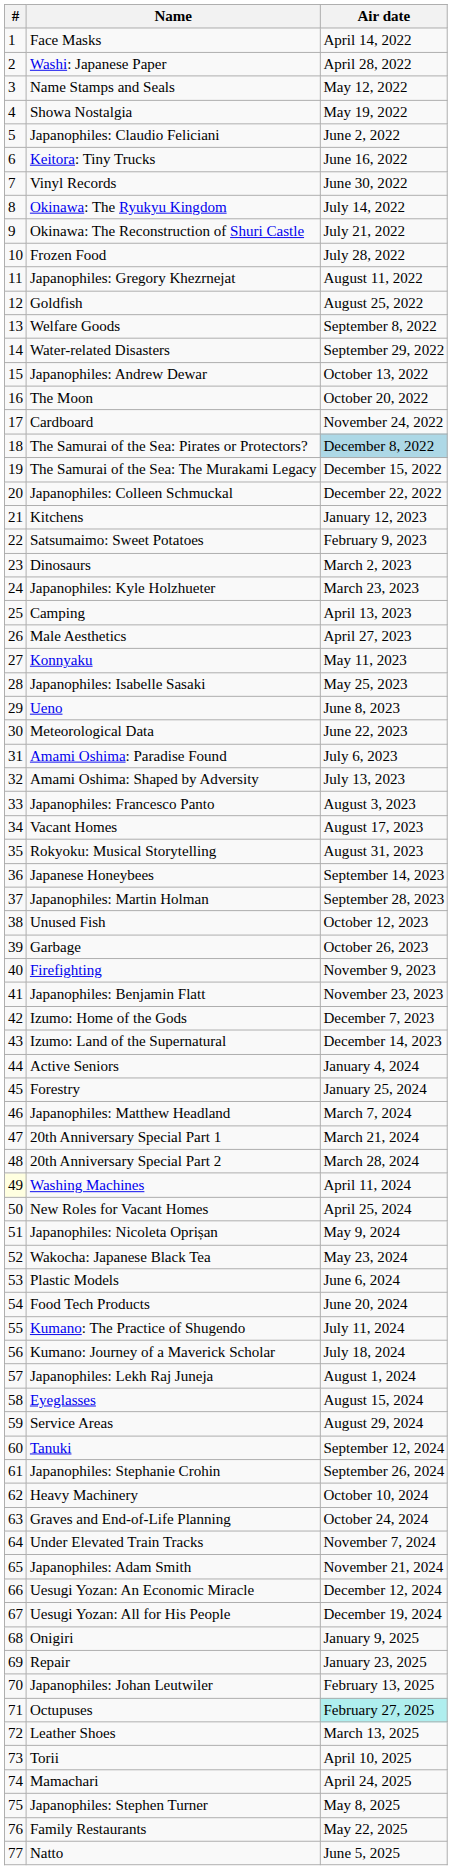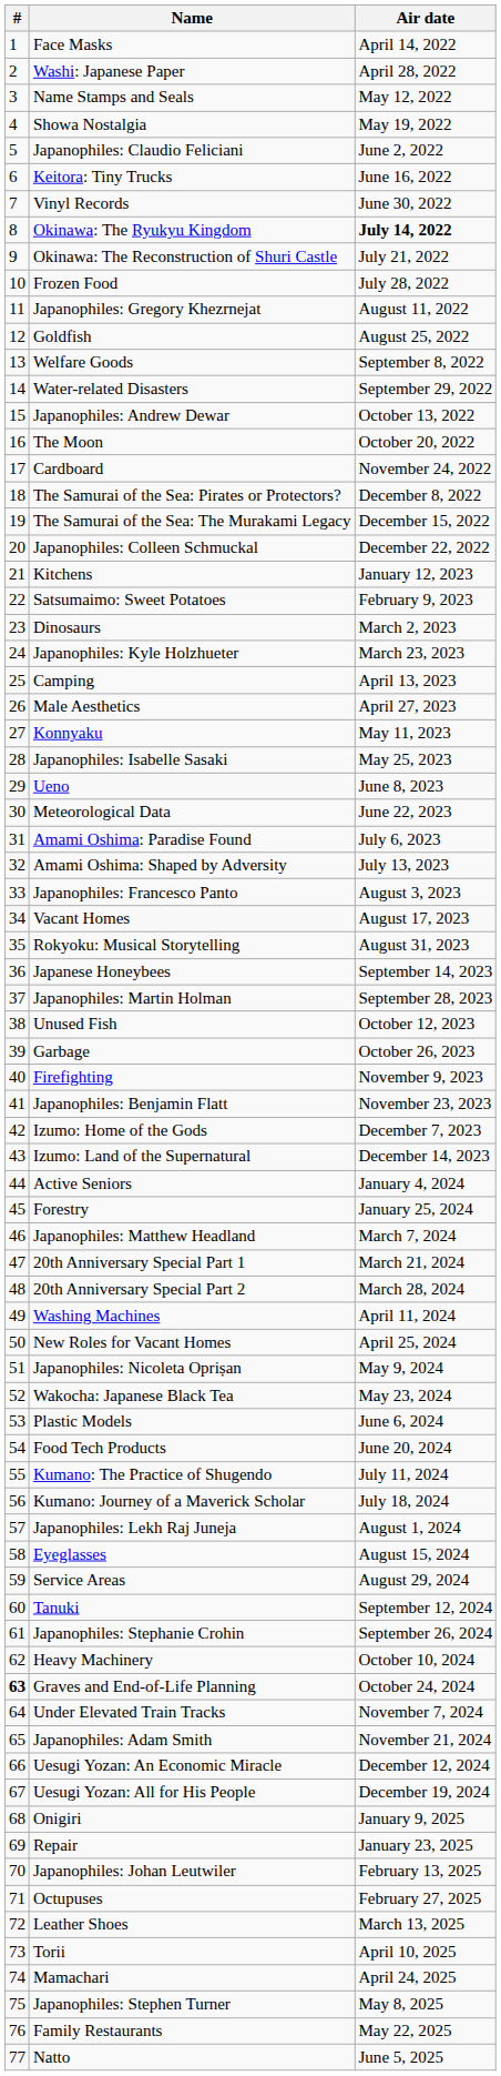Okinawa: The Ryukyu Kingdom | Air date: normal -> bold
The Samurai of the Sea: Pirates or Protectors? | Air date: lightblue background -> no background
Washing Machines | #: lightyellow background -> no background
Graves and End-of-Life Planning | #: normal -> bold
Octupuses | Air date: paleturquoise background -> no background
